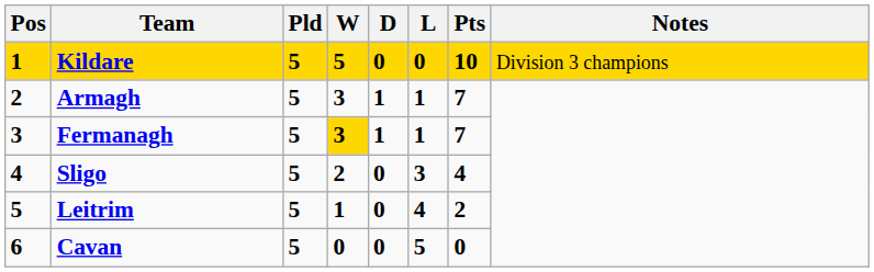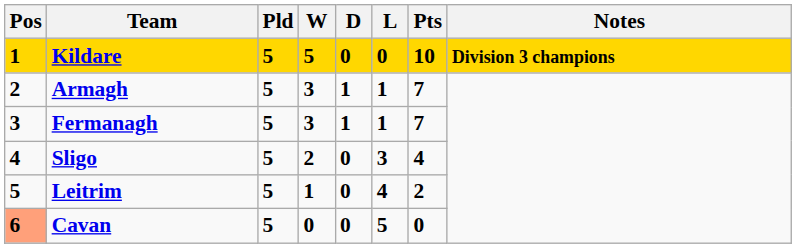Kildare | Notes: normal -> bold
Fermanagh | W: gold background -> no background
Cavan | Pos: no background -> lightsalmon background
